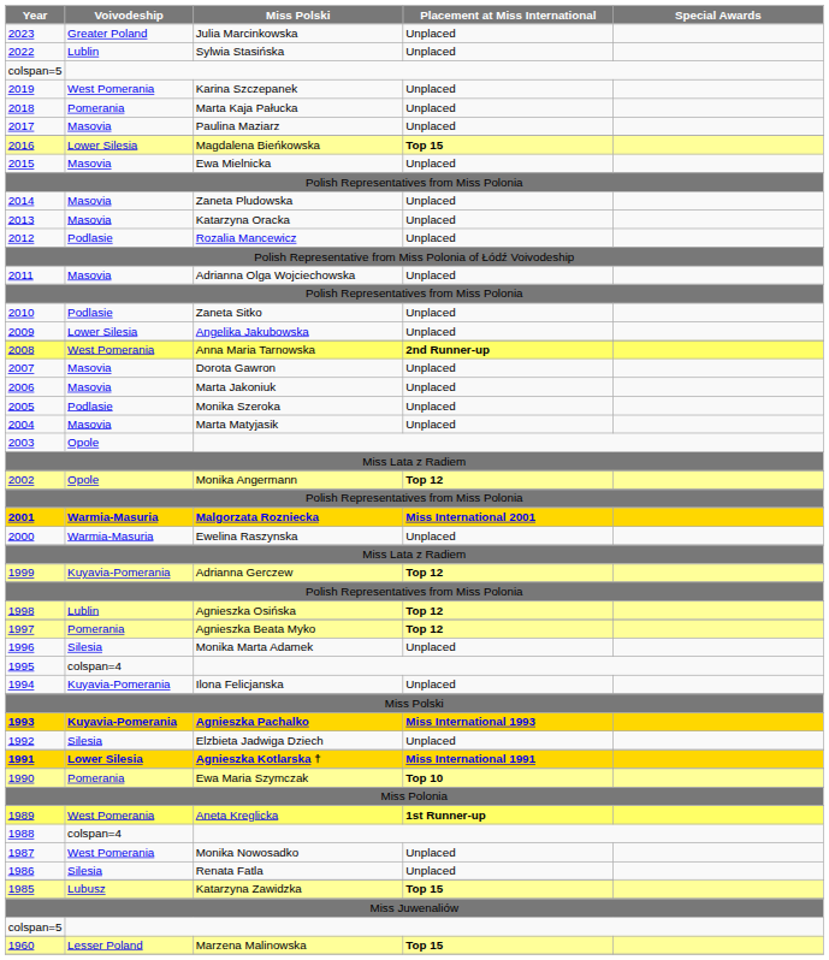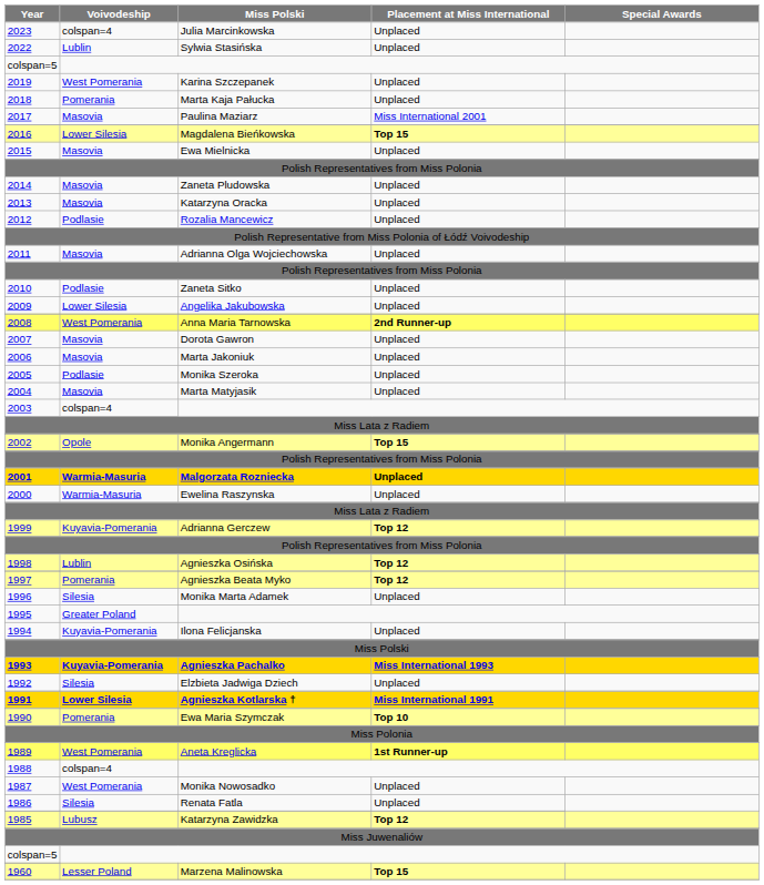2023 | Voivodeship: Greater Poland -> colspan=4
2017 | Placement at Miss International: Unplaced -> Miss International 2001
2003 | Voivodeship: Opole -> colspan=4
2002 | Placement at Miss International: Top 12 -> Top 15
2001 | Placement at Miss International: Miss International 2001 -> Unplaced
1995 | Voivodeship: colspan=4 -> Greater Poland
1985 | Placement at Miss International: Top 15 -> Top 12
